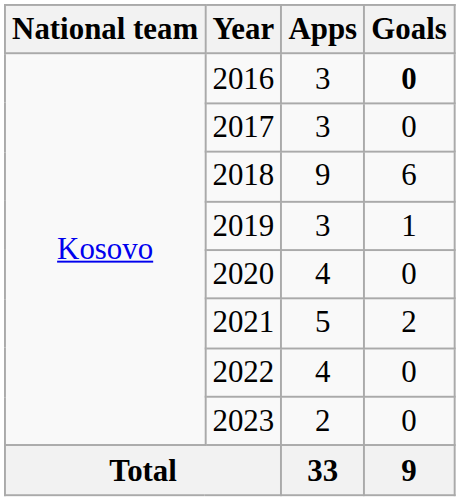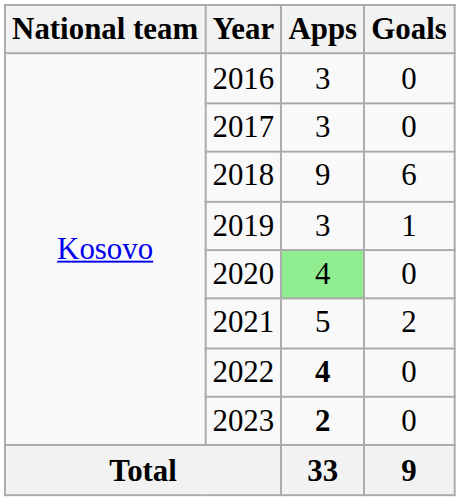2016 | Goals: bold -> normal
2020 | Apps: no background -> lightgreen background
2022 | Apps: normal -> bold
2023 | Apps: normal -> bold
